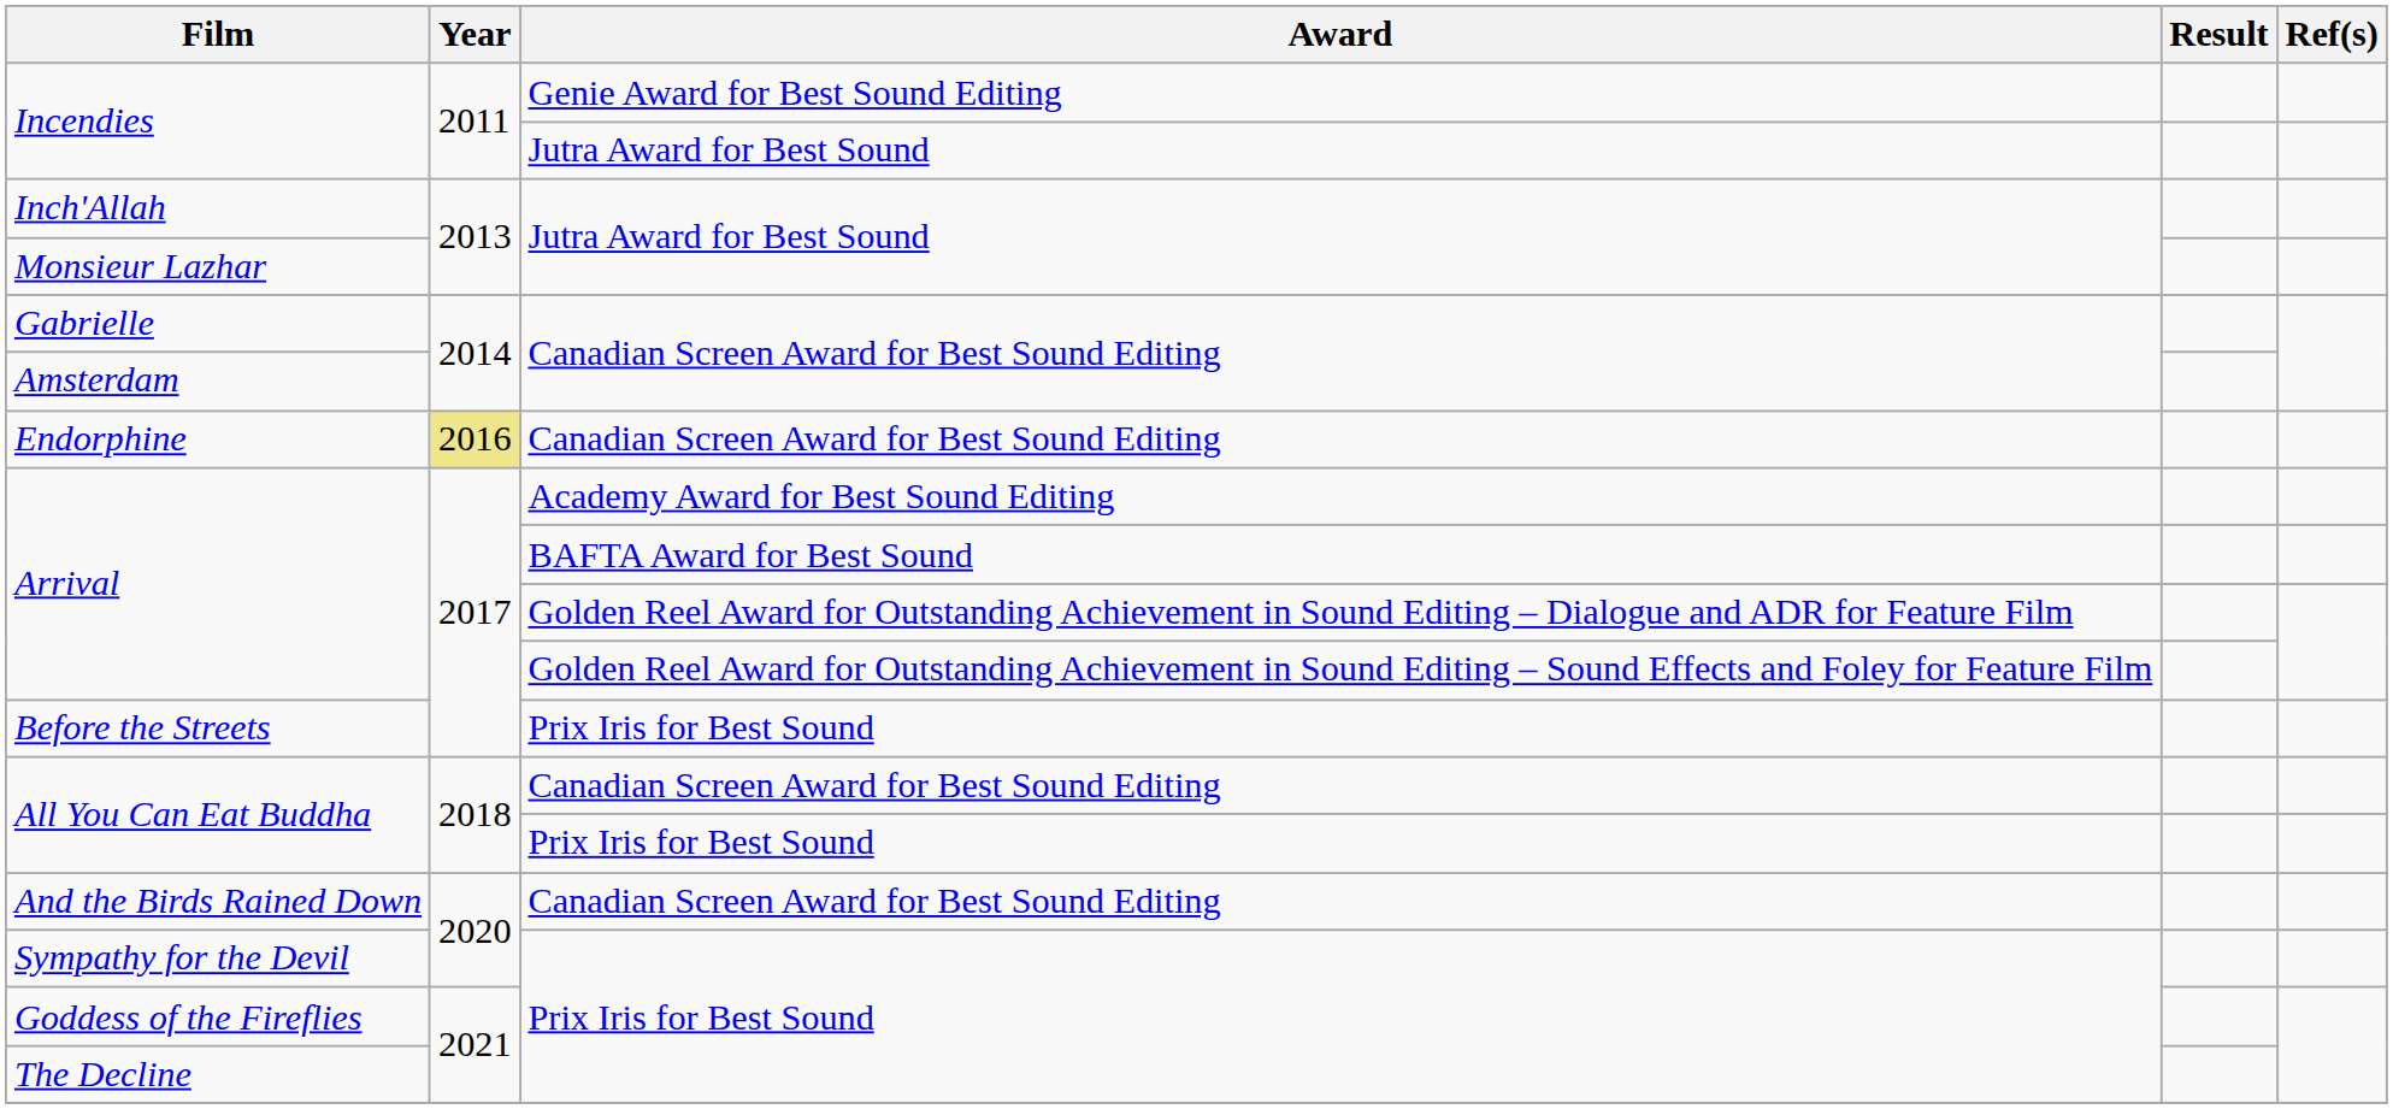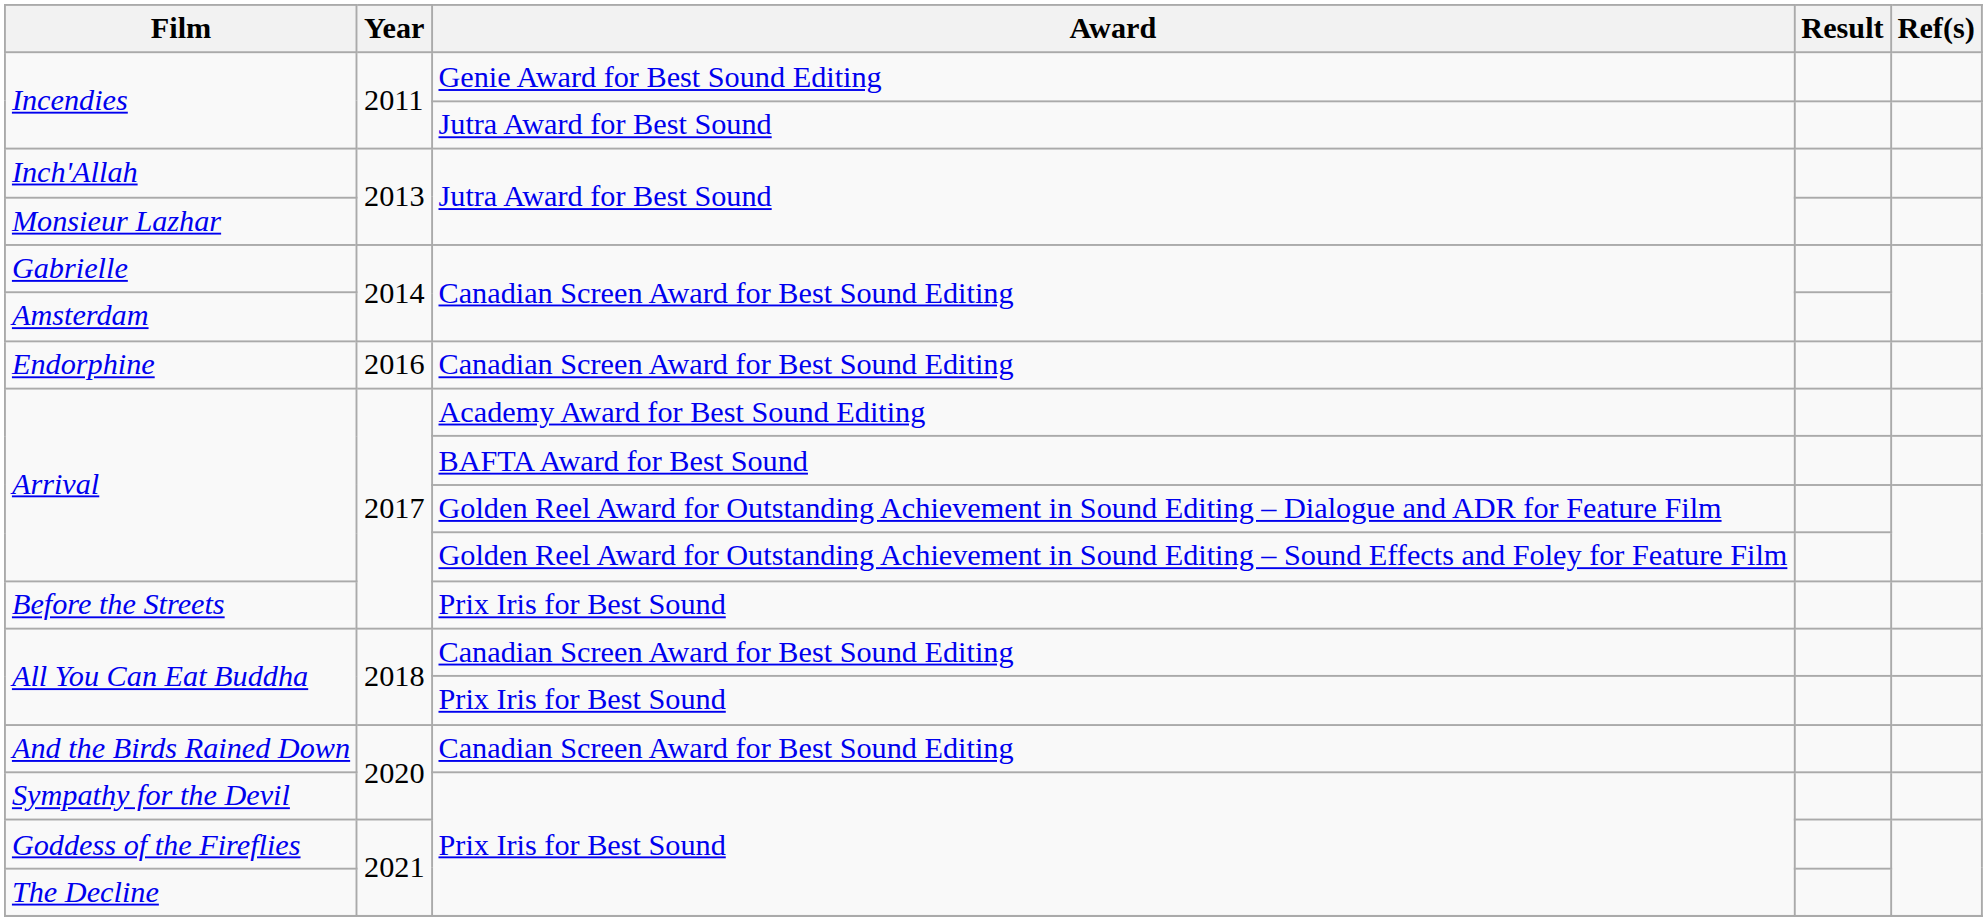Endorphine | Year: khaki background -> no background
